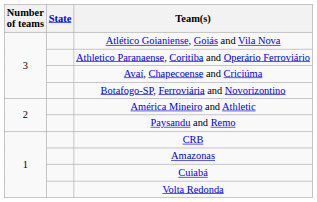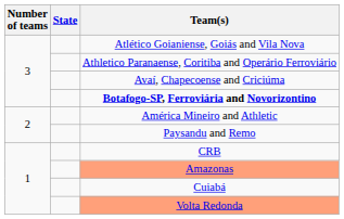Botafogo-SP, Ferroviária and Novorizontino | Team(s): normal -> bold
Amazonas | Team(s): no background -> lightsalmon background
Volta Redonda | Team(s): no background -> lightsalmon background
